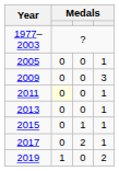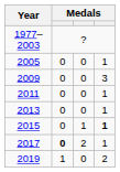2011 | column 2: lightyellow background -> no background
2015 | column 4: normal -> bold
2017 | column 2: normal -> bold
